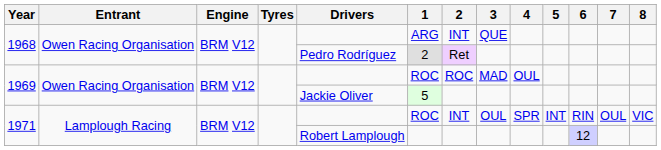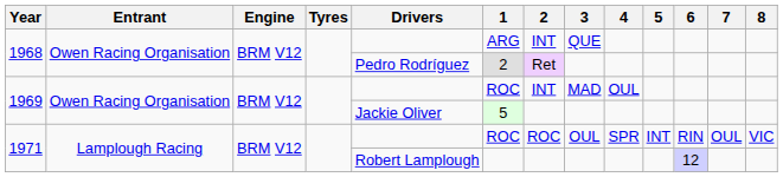row 4 | 2: ROC -> INT
row 6 | 2: INT -> ROC
